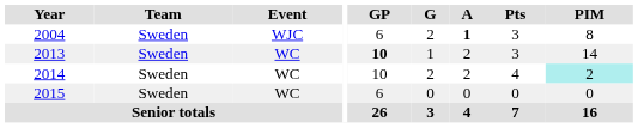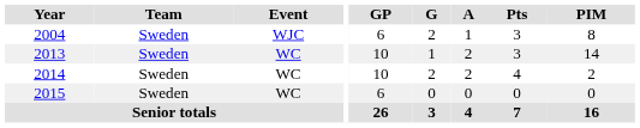2004 | A: bold -> normal
2013 | GP: bold -> normal
2014 | PIM: paleturquoise background -> no background
